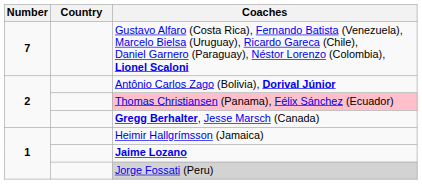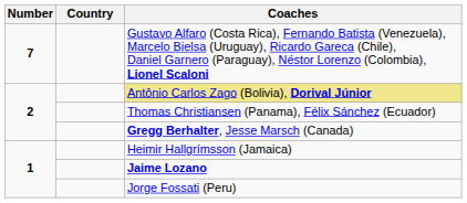Antônio Carlos Zago (Bolivia), Dorival Júnior | Coaches: no background -> khaki background
Thomas Christiansen (Panama), Félix Sánchez (Ecuador) | Coaches: pink background -> no background
Jorge Fossati (Peru) | Coaches: lightgrey background -> no background
